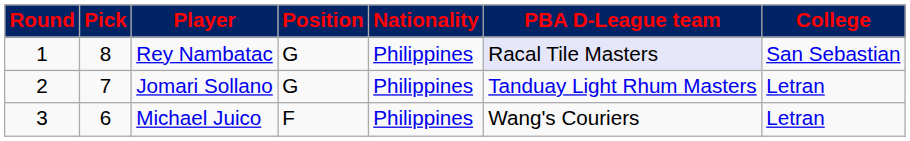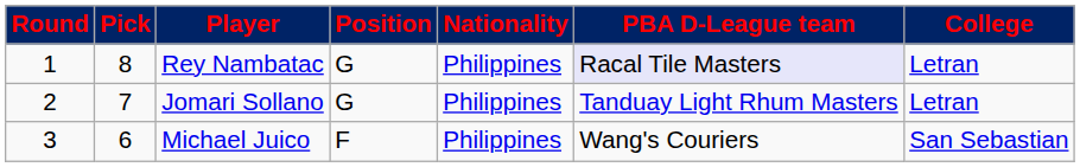Rey Nambatac | College: San Sebastian -> Letran
Michael Juico | College: Letran -> San Sebastian
